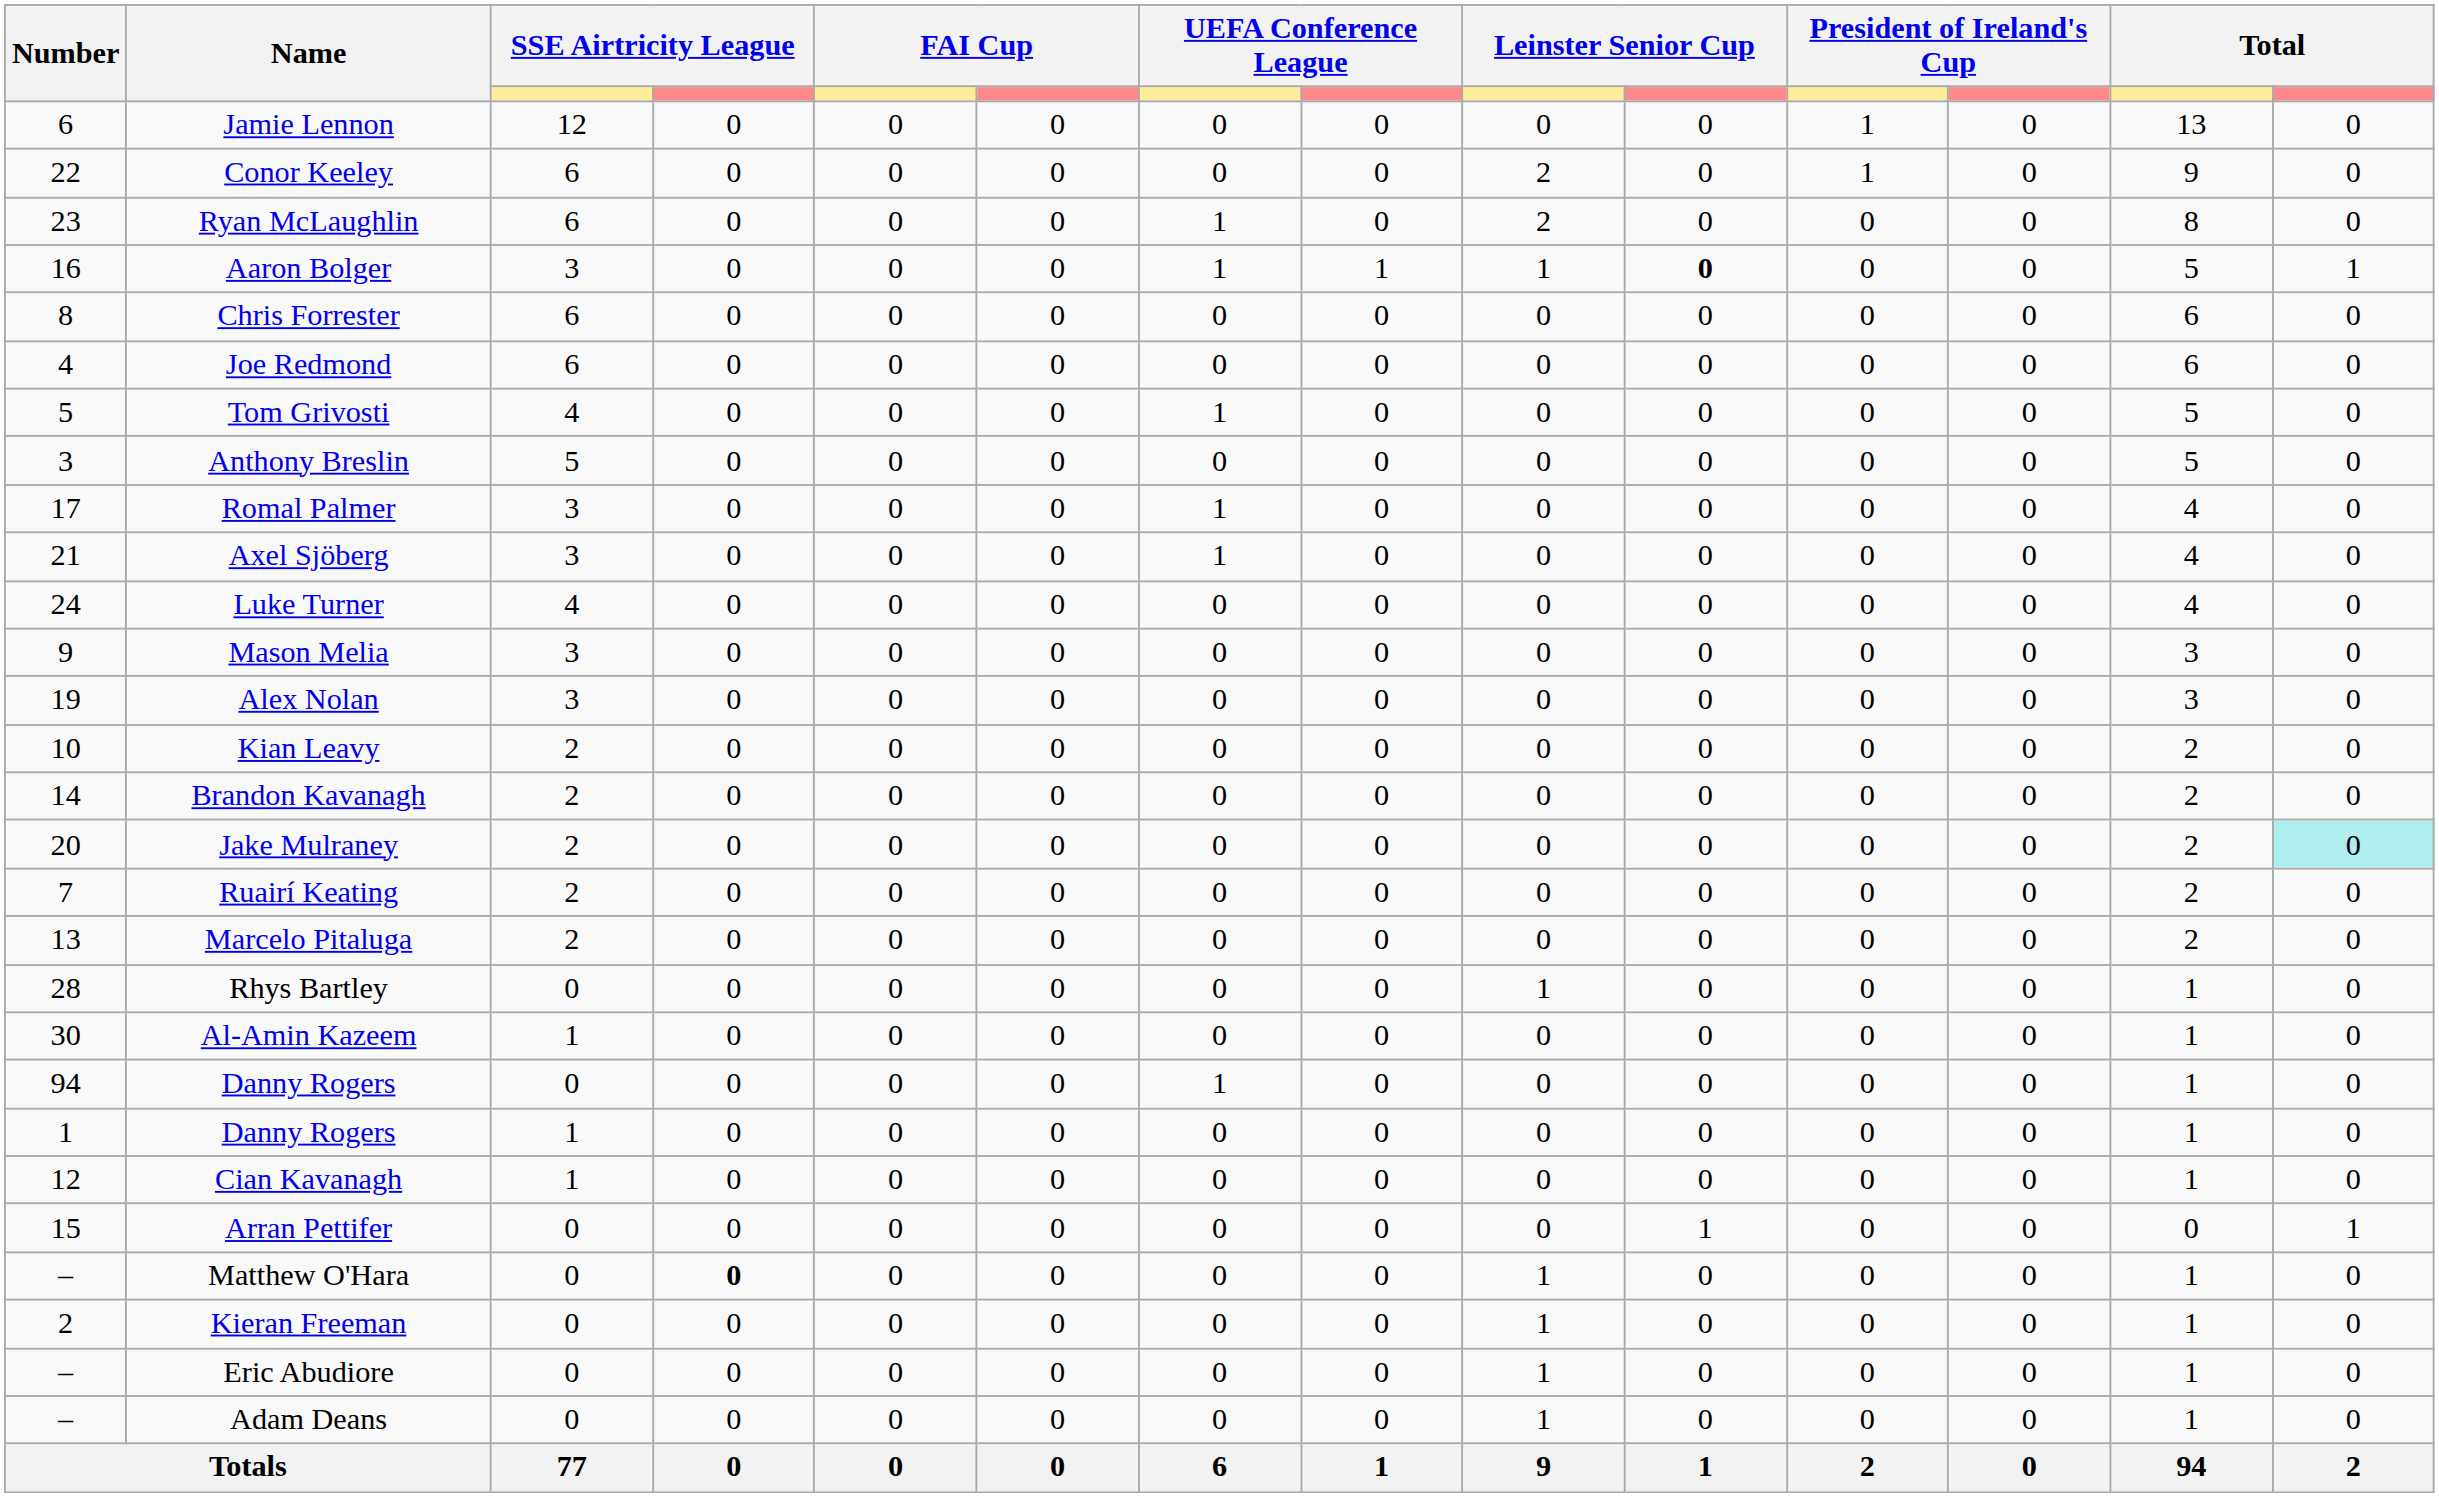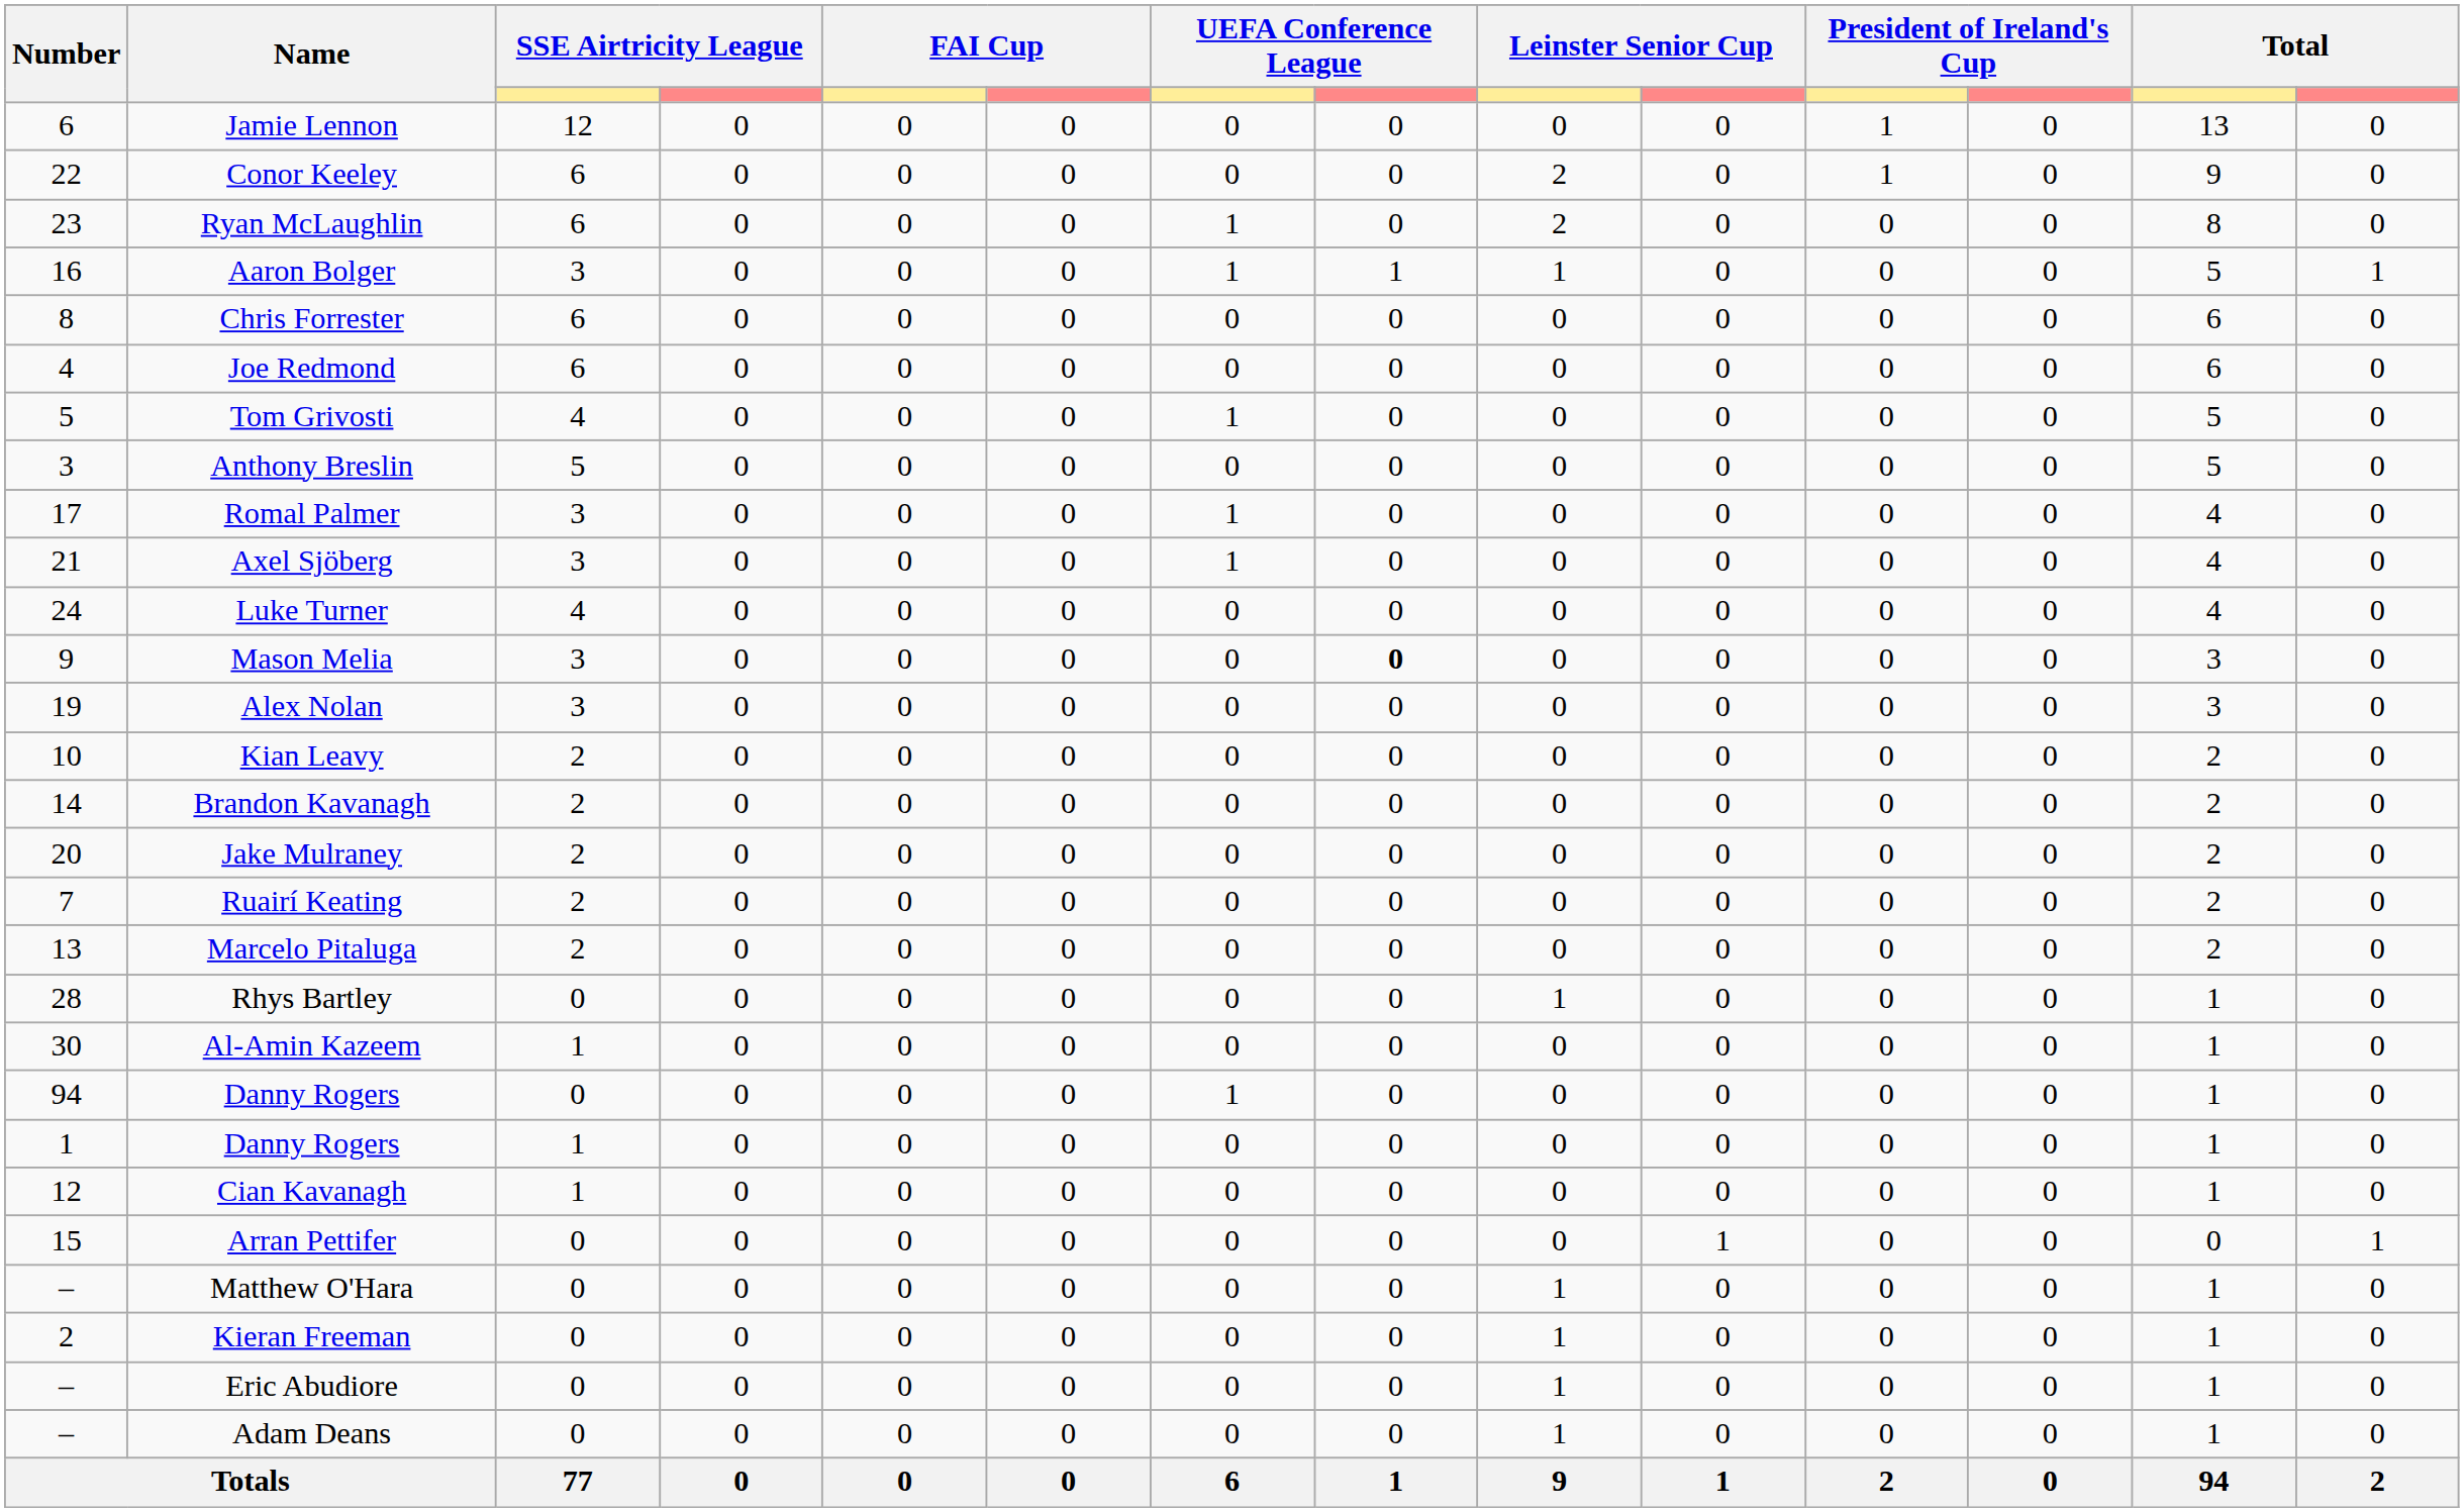Aaron Bolger | column 10: bold -> normal
Mason Melia | column 8: normal -> bold
Jake Mulraney | column 14: paleturquoise background -> no background
Matthew O'Hara | column 4: bold -> normal
